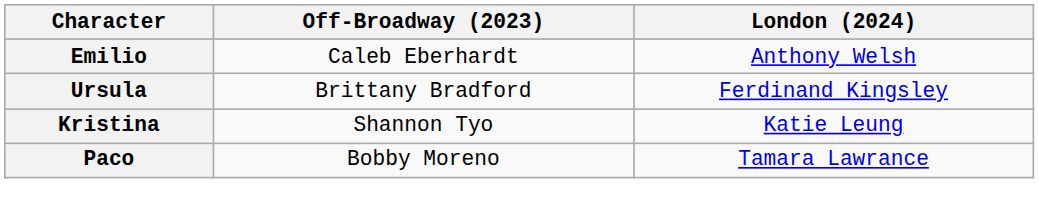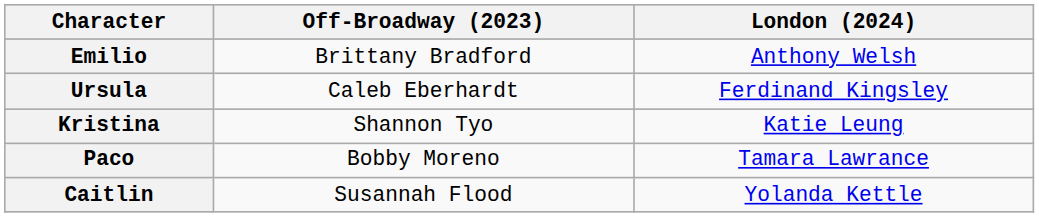Emilio | Off-Broadway (2023): Caleb Eberhardt -> Brittany Bradford
Ursula | Off-Broadway (2023): Brittany Bradford -> Caleb Eberhardt
+ row: Caitlin | Susannah Flood | Yolanda Kettle
